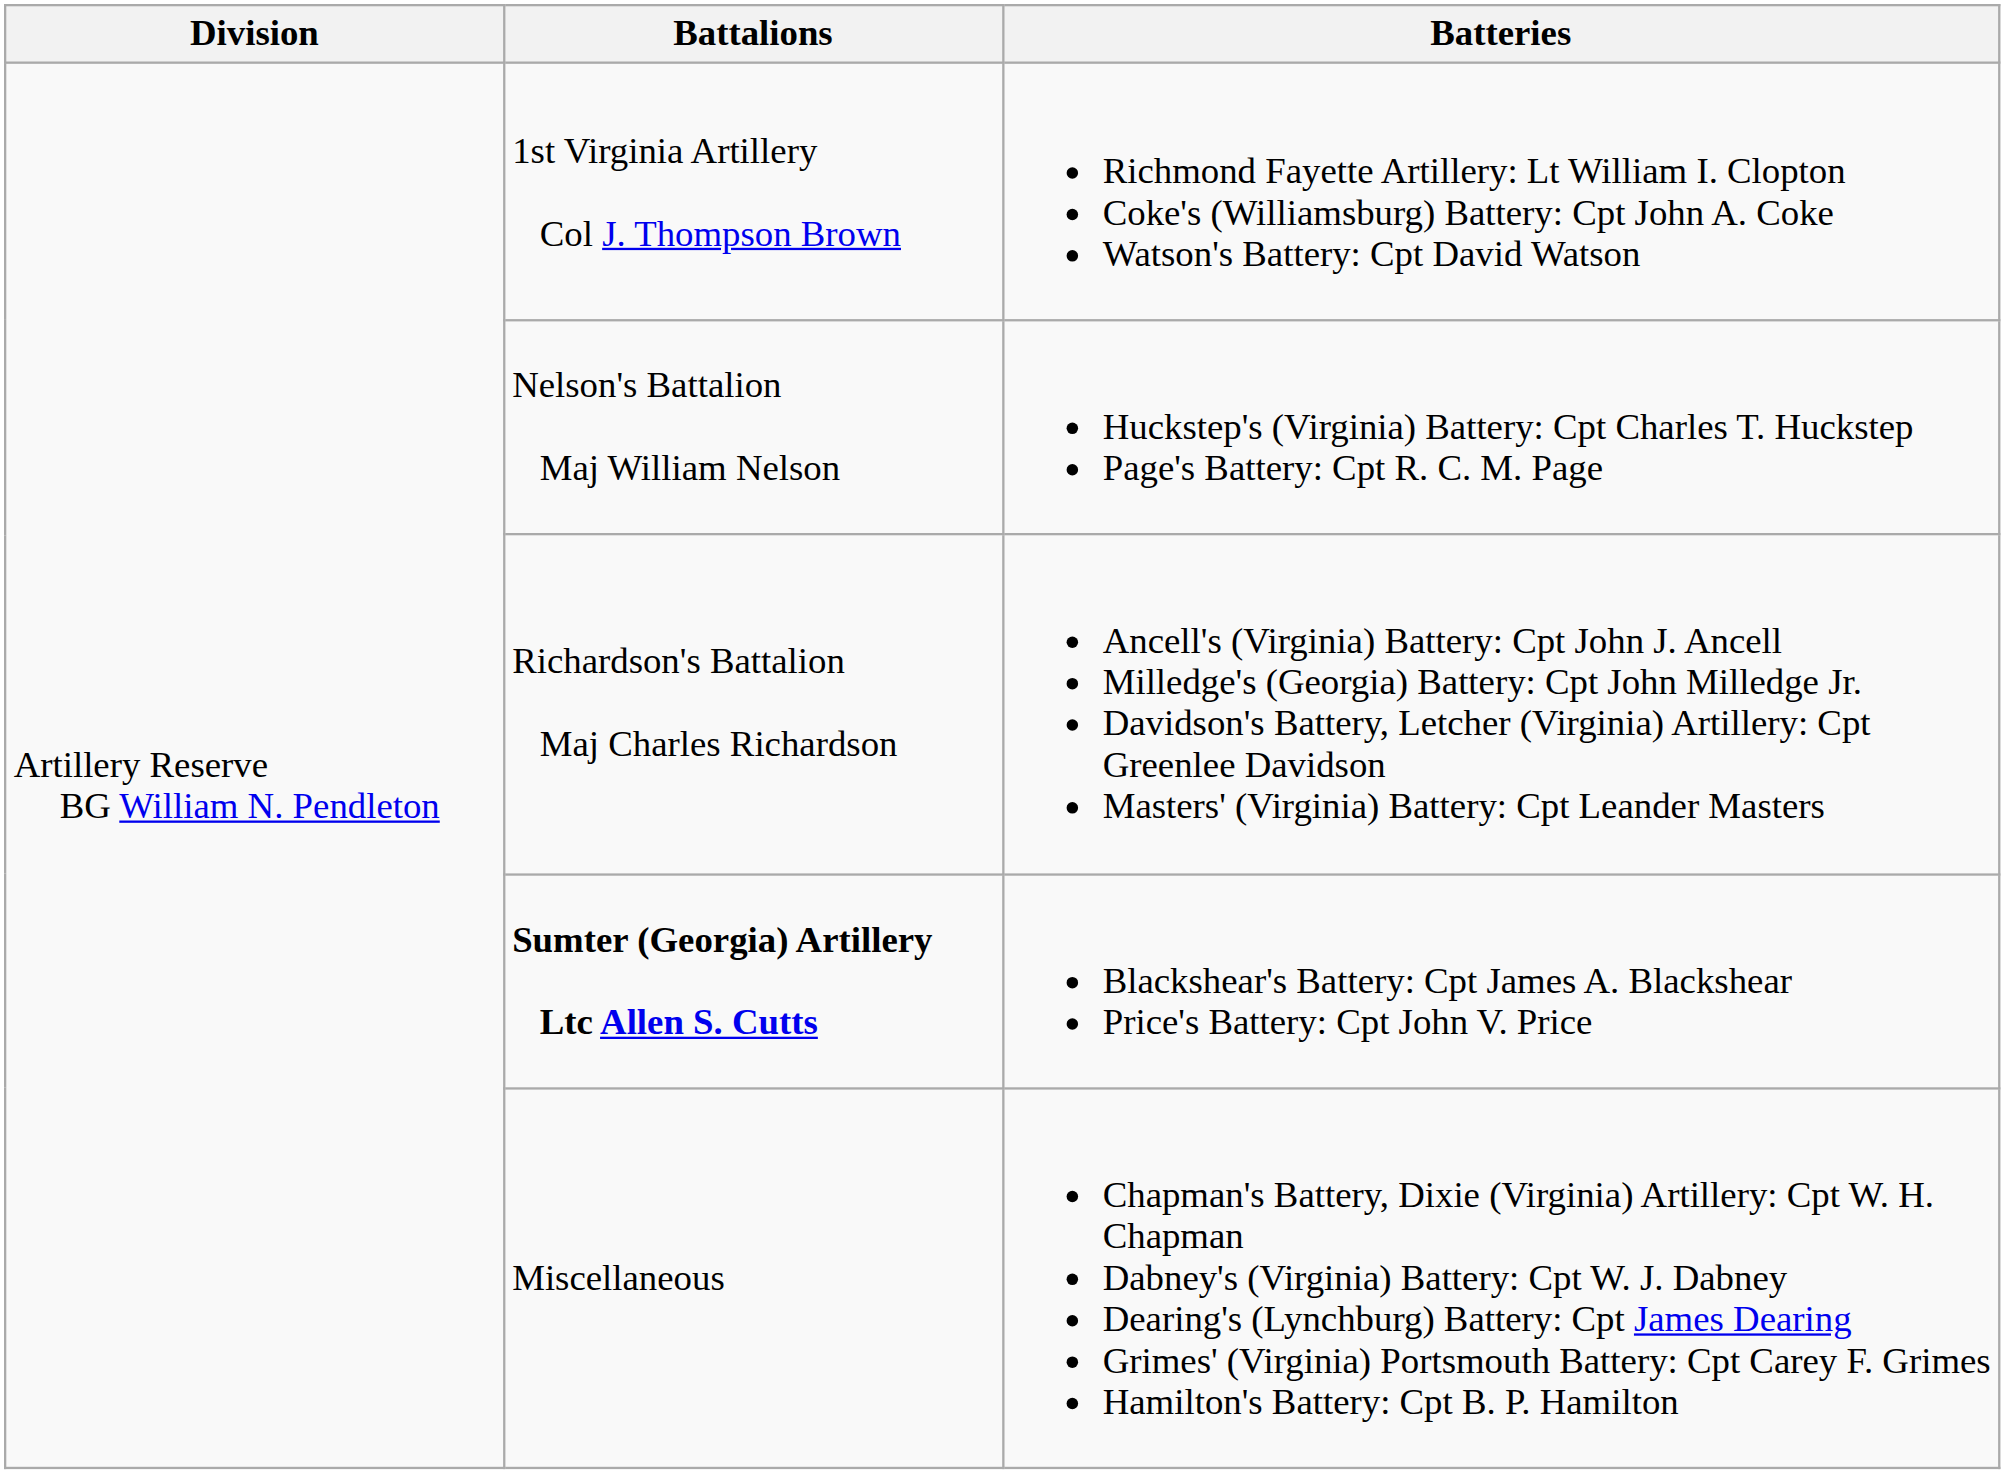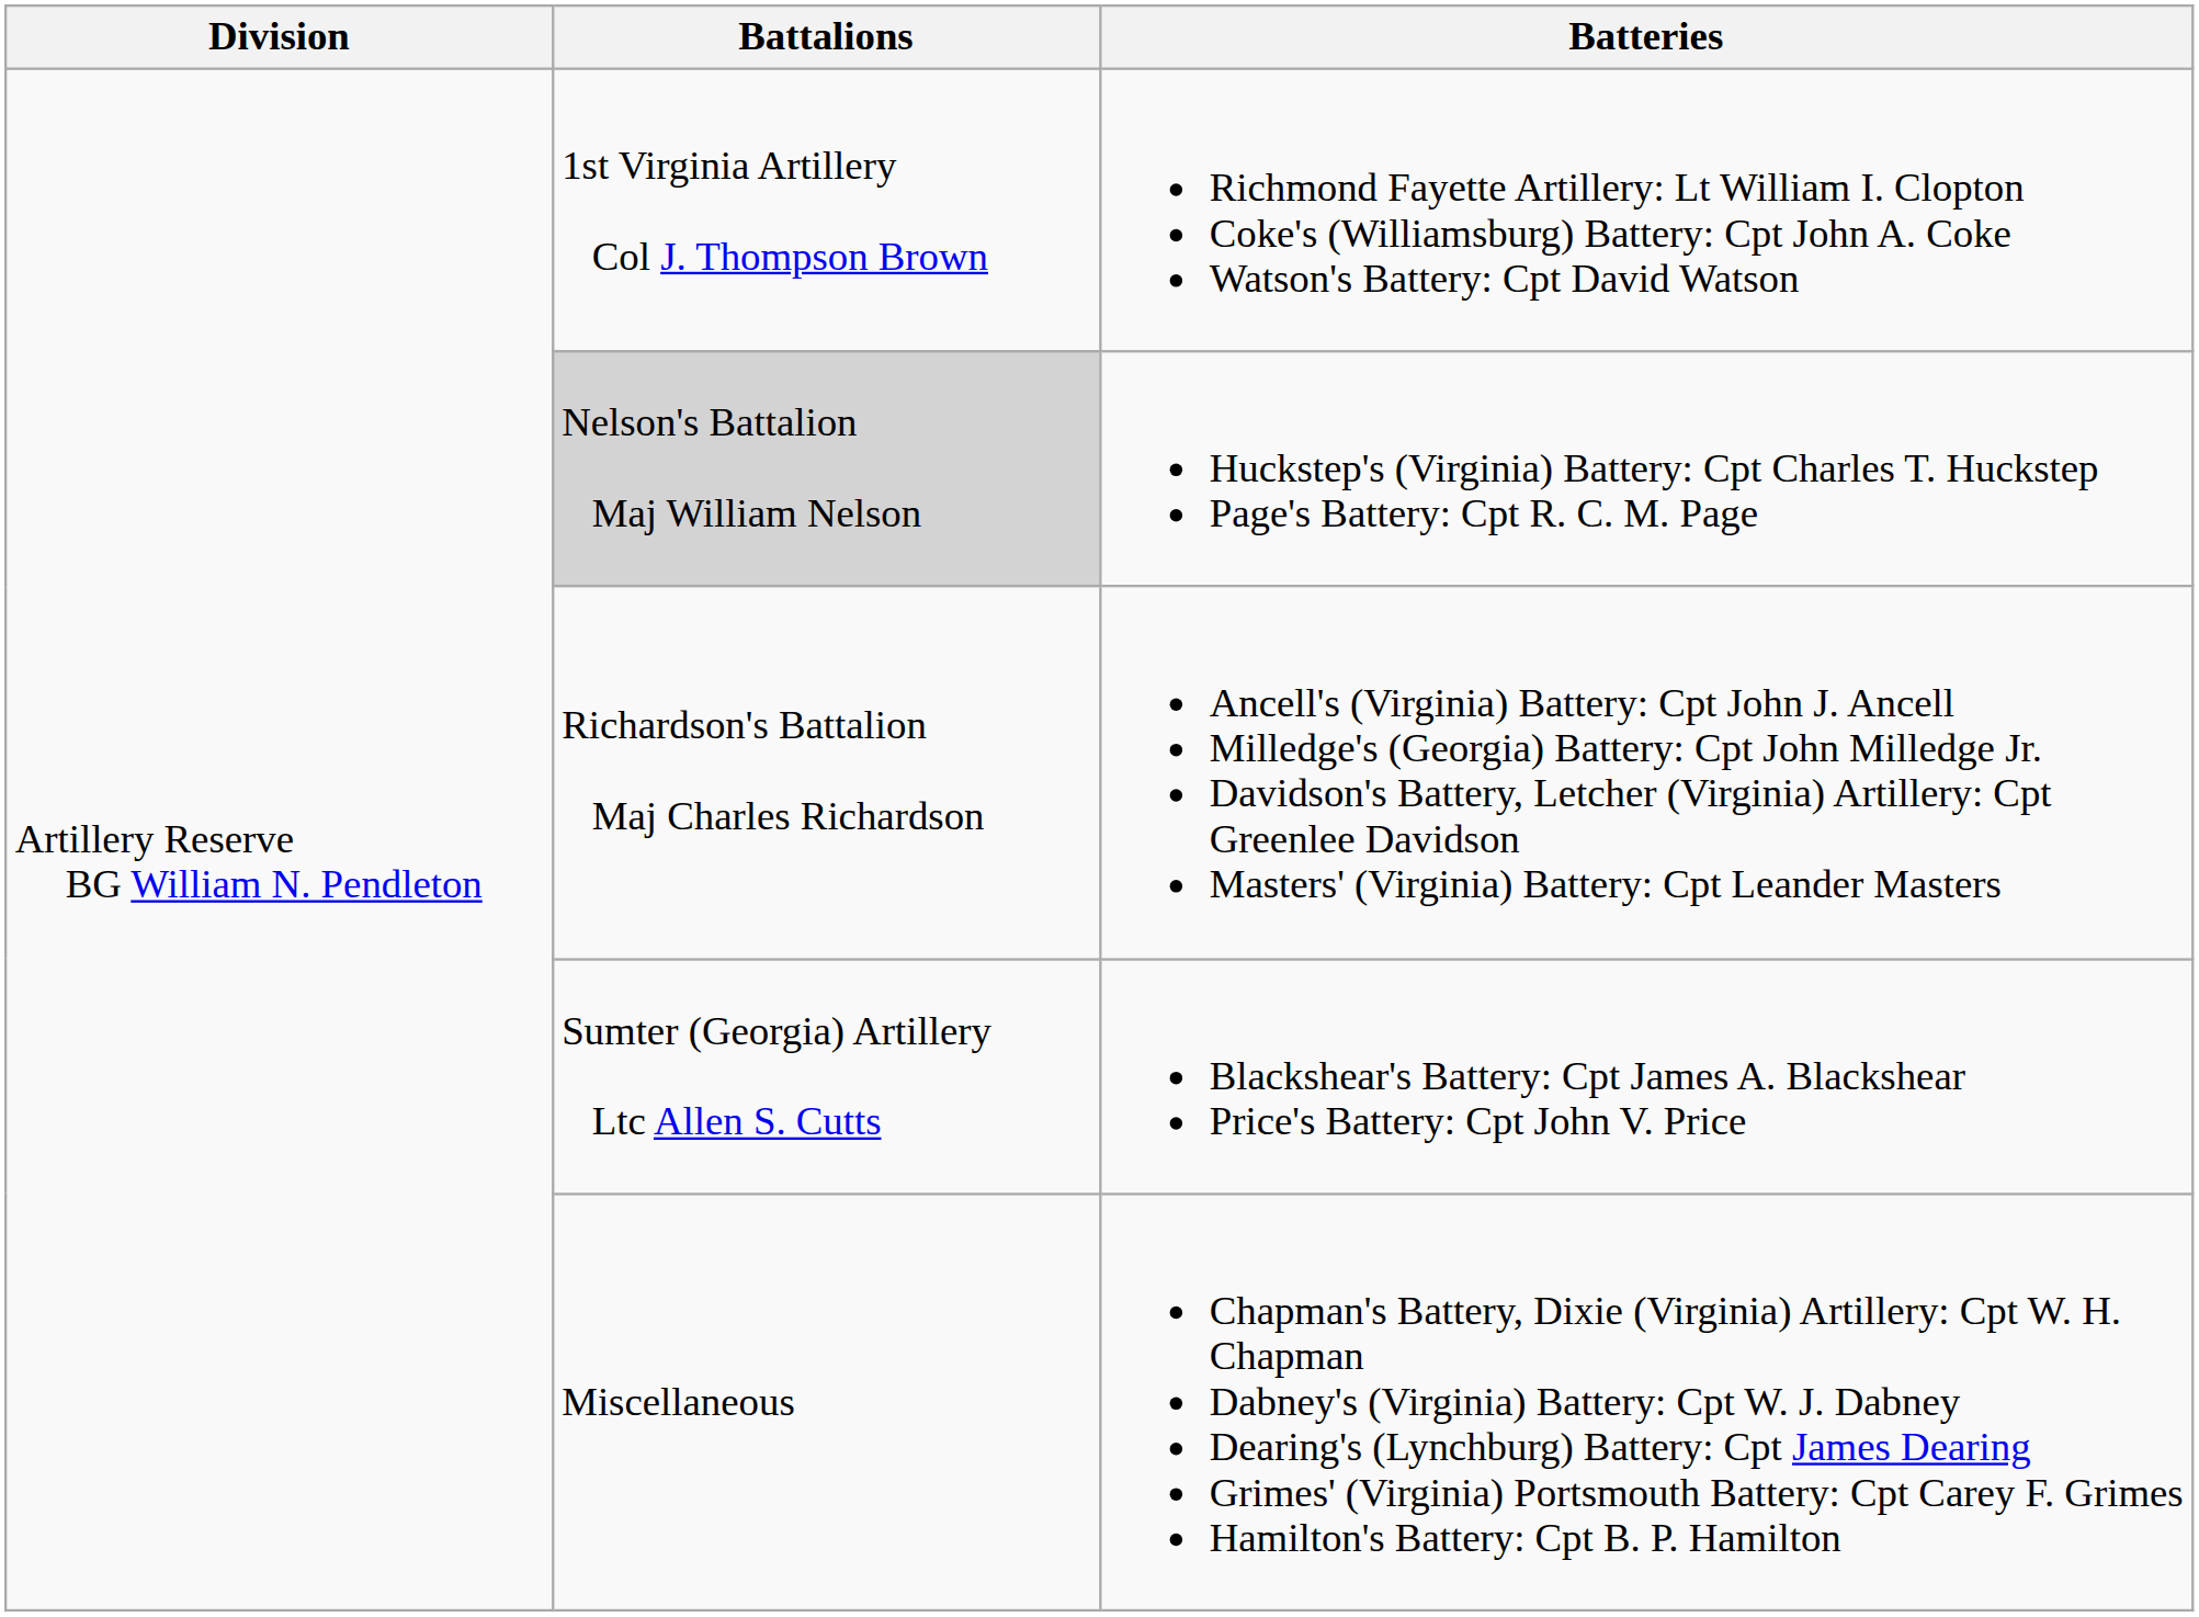Nelson's Battalion Maj William Nelson | Battalions: no background -> lightgrey background
Sumter (Georgia) Artillery Ltc Allen S. Cutts | Battalions: bold -> normal
